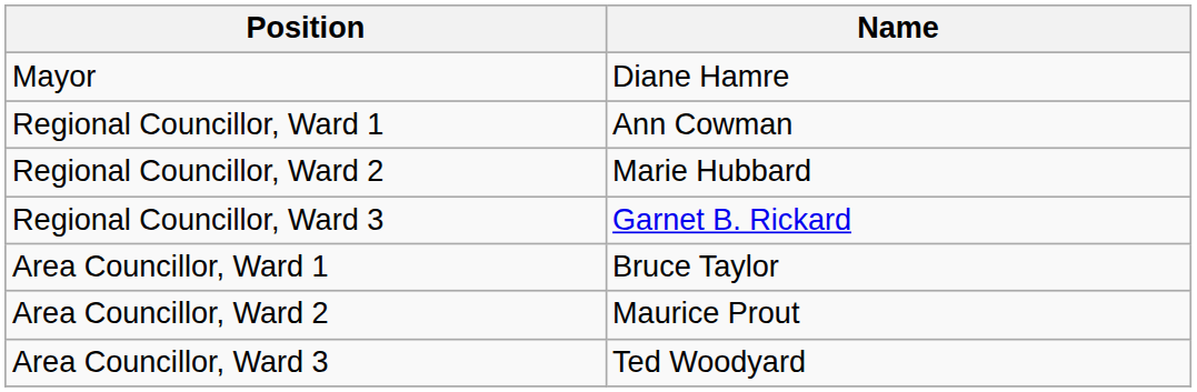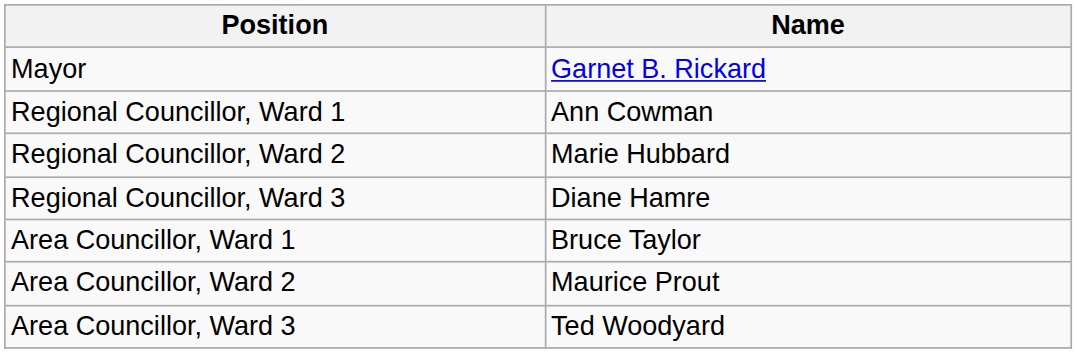Mayor | Name: Diane Hamre -> Garnet B. Rickard
Regional Councillor, Ward 3 | Name: Garnet B. Rickard -> Diane Hamre
